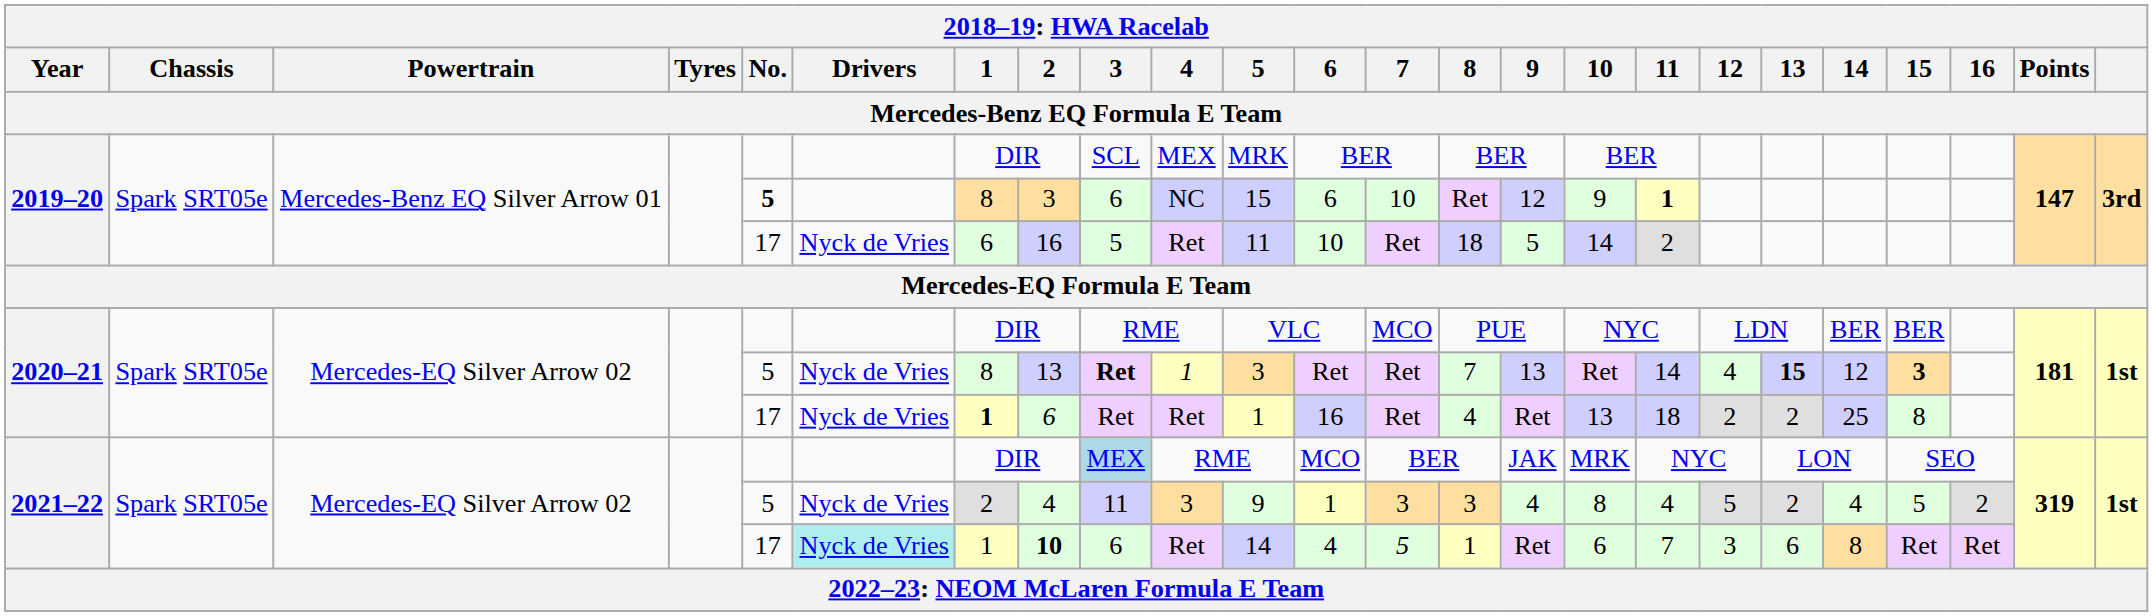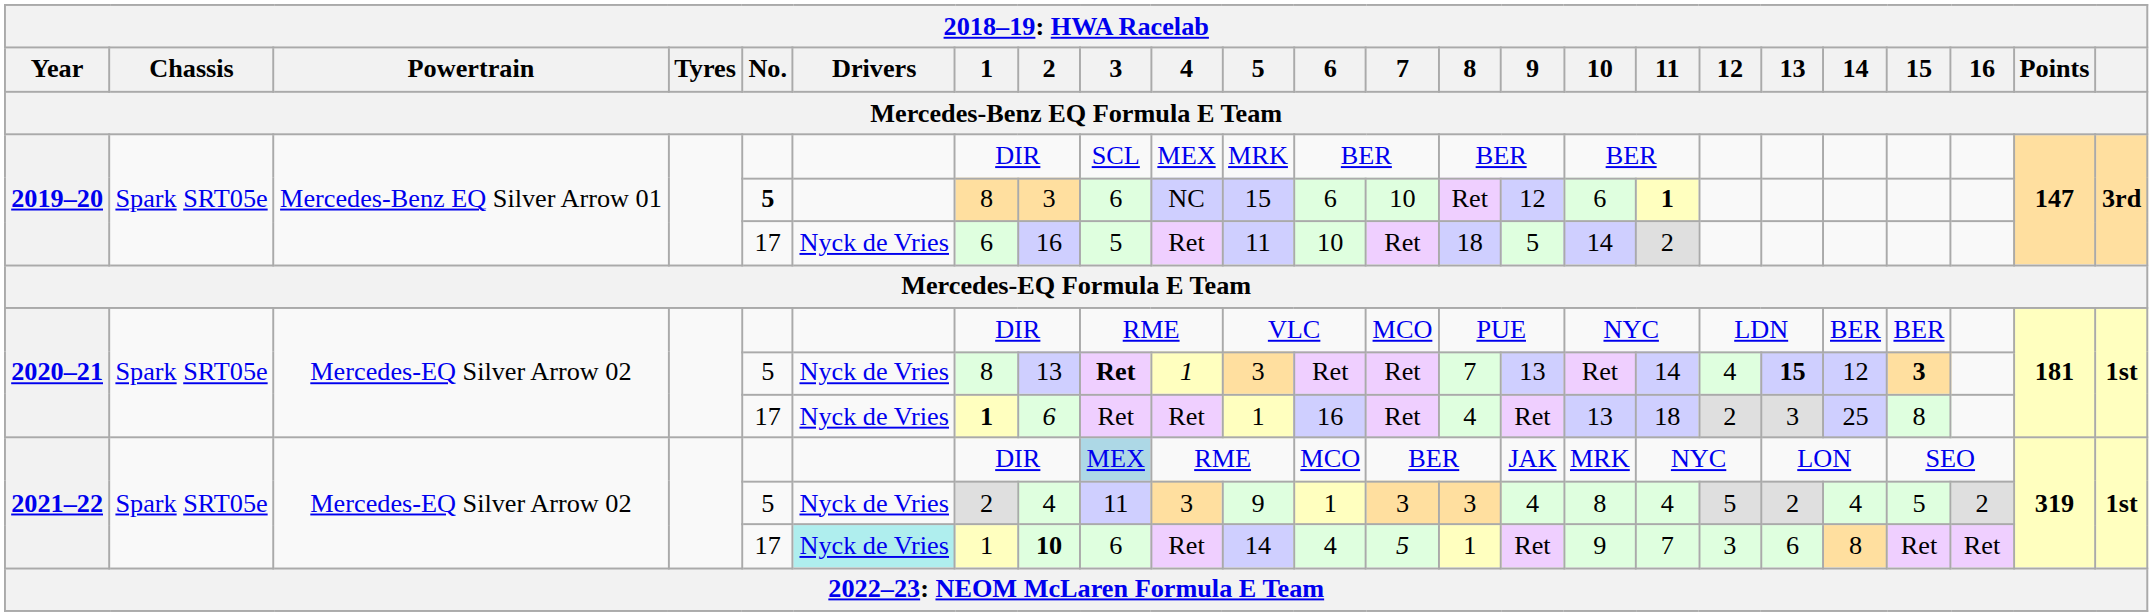row 5 | 10: 9 -> 6
row 10 | 13: 2 -> 3
row 13 | 10: 6 -> 9
